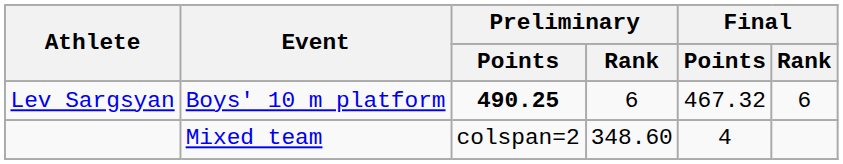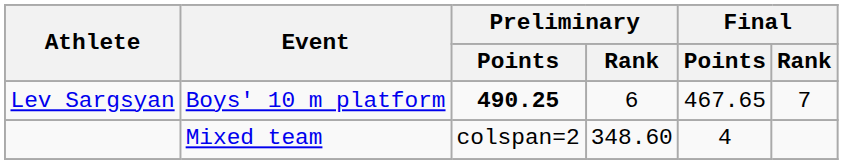Lev Sargsyan | Final / Points: 467.32 -> 467.65
Lev Sargsyan | Final / Rank: 6 -> 7
